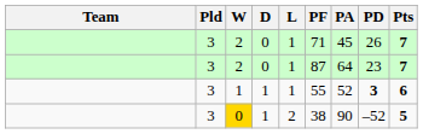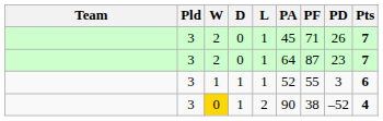columns swapped: PF <-> PA
row 4 | PD: bold -> normal
row 5 | Pts: 5 -> 4
